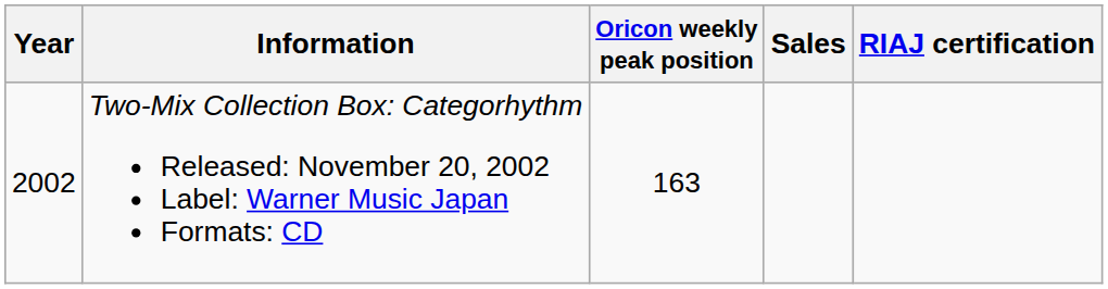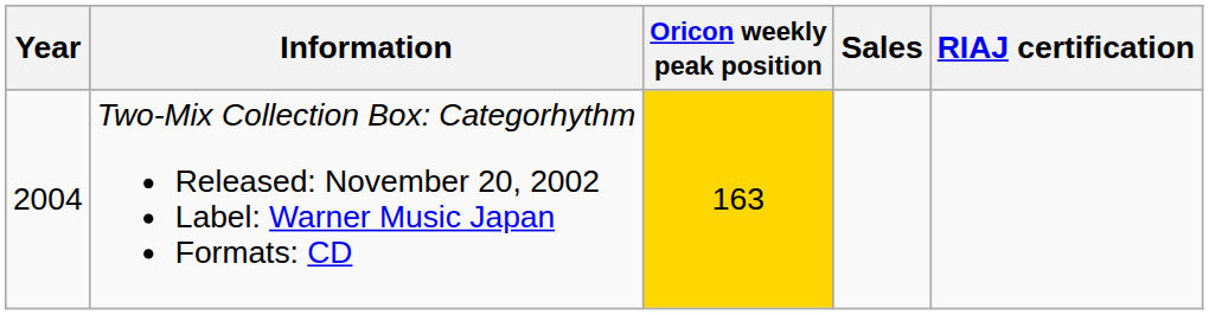row 2 | Year: 2002 -> 2004
row 2 | Oricon weekly peak position: no background -> gold background
